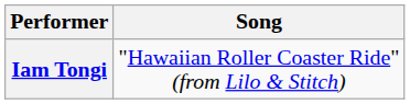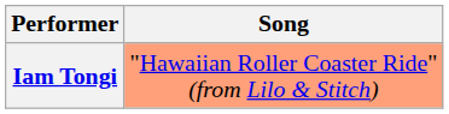Iam Tongi | Song: no background -> lightsalmon background
